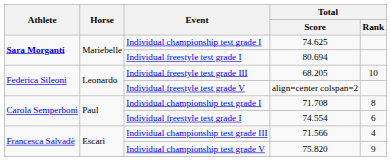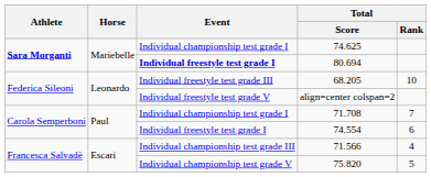80.694 | Event: normal -> bold
71.708 | Total / Rank: 8 -> 7
75.820 | Total / Rank: 9 -> 5
